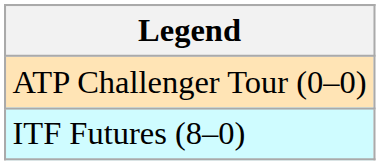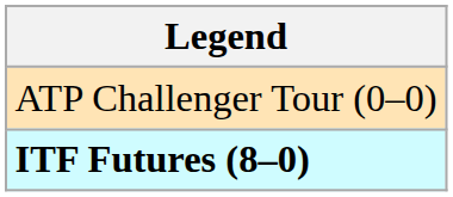row 3 | column 1: normal -> bold
